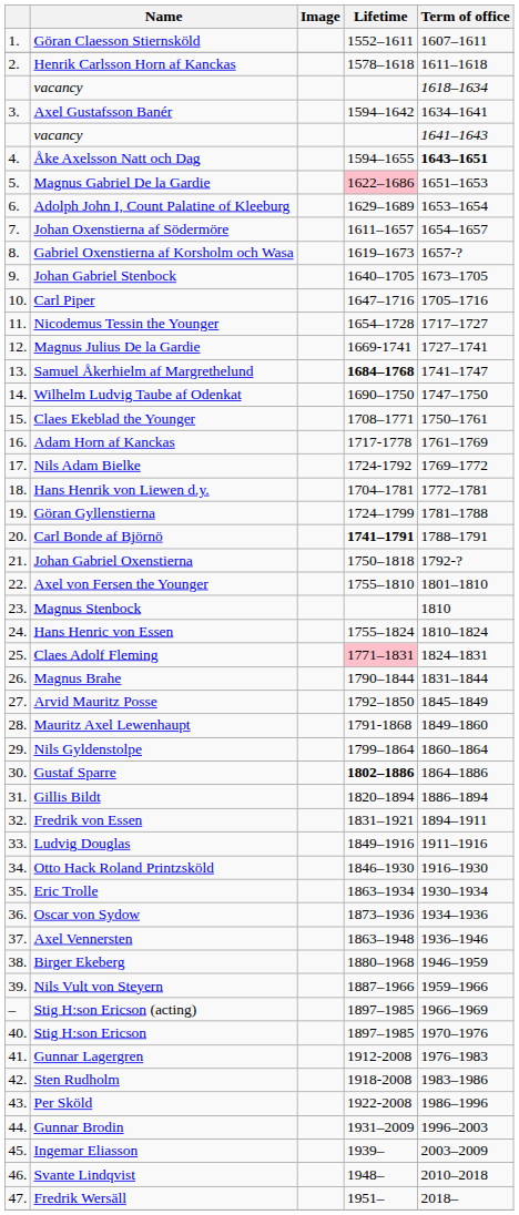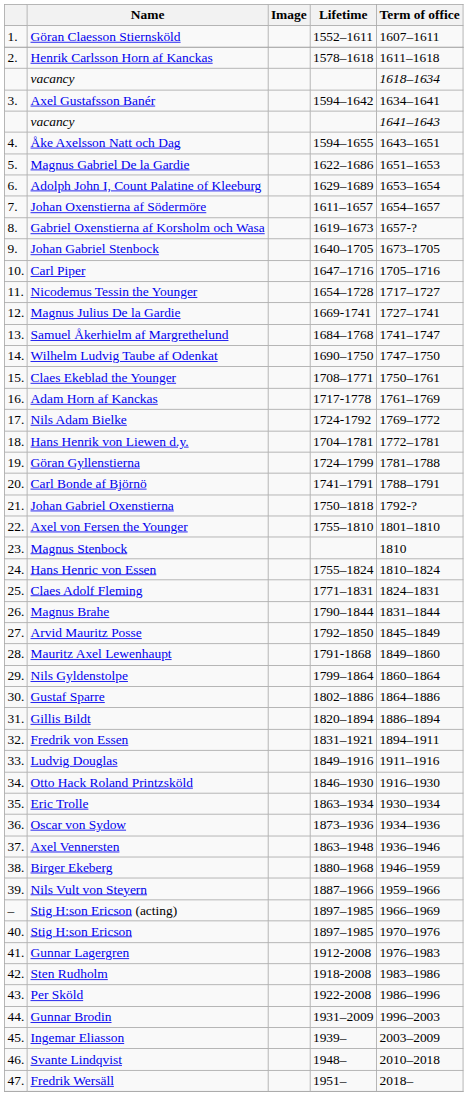Åke Axelsson Natt och Dag | Term of office: bold -> normal
Magnus Gabriel De la Gardie | Lifetime: pink background -> no background
Samuel Åkerhielm af Margrethelund | Lifetime: bold -> normal
Carl Bonde af Björnö | Lifetime: bold -> normal
Claes Adolf Fleming | Lifetime: pink background -> no background
Gustaf Sparre | Lifetime: bold -> normal
